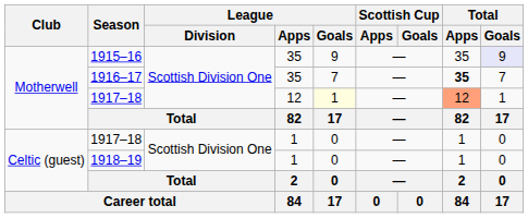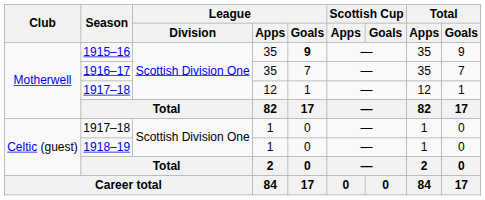1915–16 | League / Goals: normal -> bold
1915–16 | Total / Goals: lavender background -> no background
1916–17 | Total / Apps: bold -> normal
1917–18 / 12 | League / Goals: lightyellow background -> no background
1917–18 / 12 | Total / Apps: lightsalmon background -> no background
